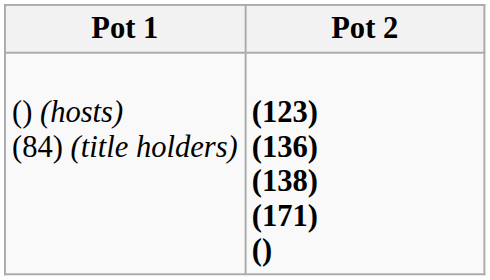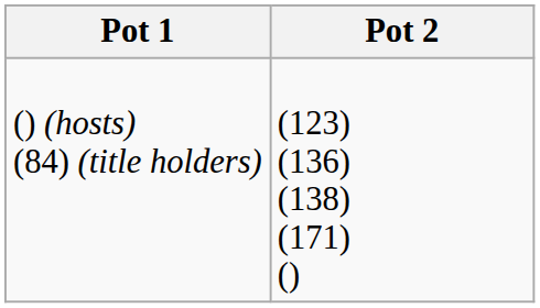() (hosts) (84) (title holders) | Pot 2: bold -> normal
